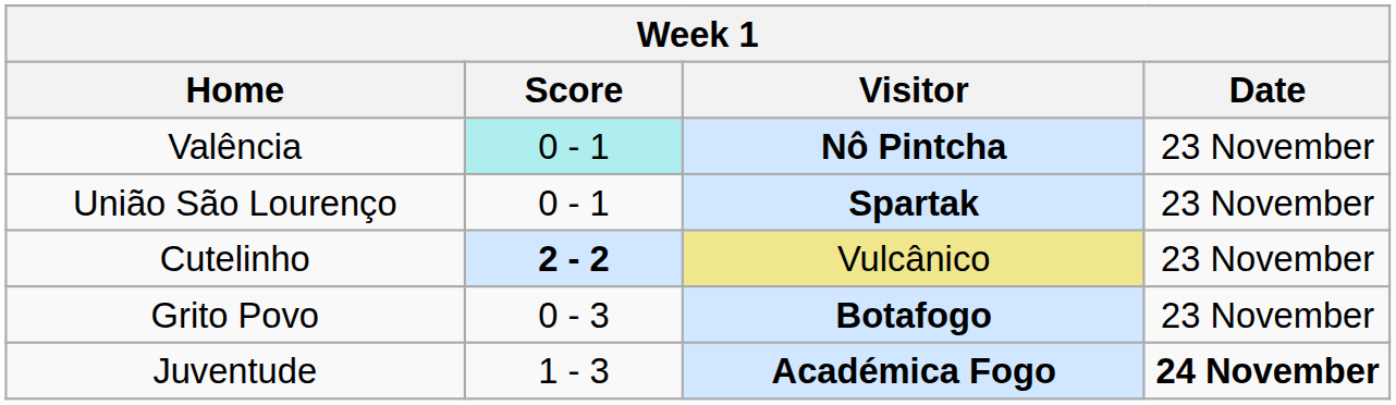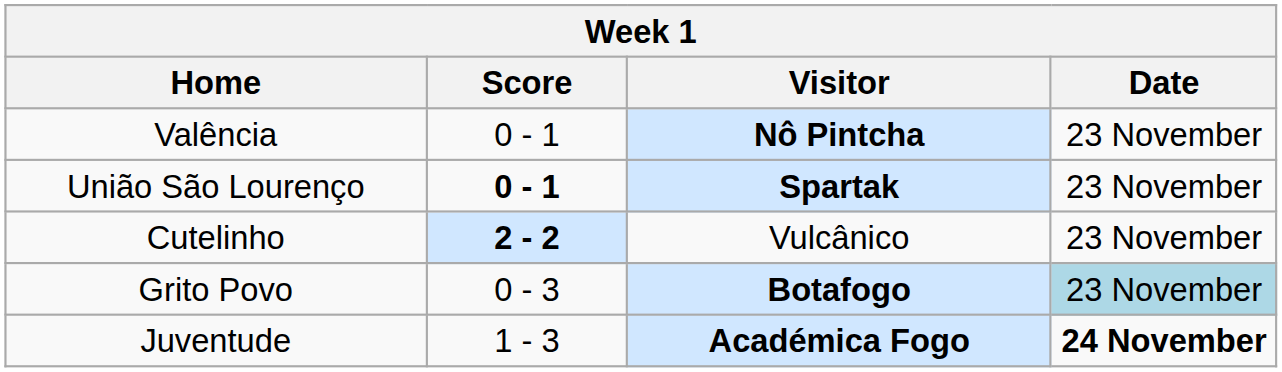Valência | Score: paleturquoise background -> no background
União São Lourenço | Score: normal -> bold
Cutelinho | Visitor: khaki background -> no background
Grito Povo | Date: no background -> lightblue background
